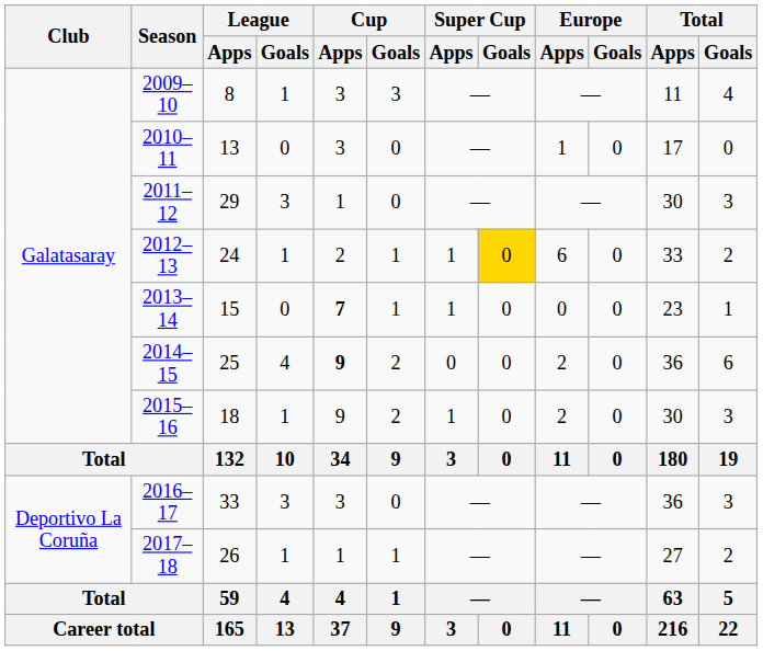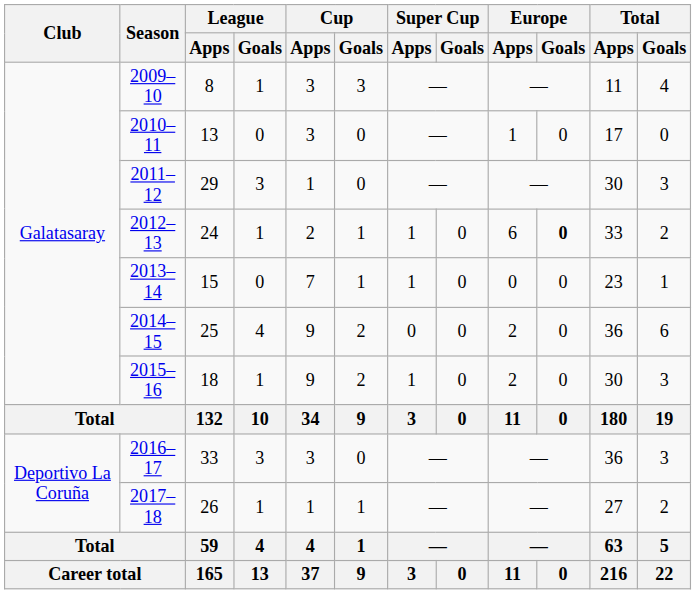2012–13 | Super Cup / Goals: gold background -> no background
2012–13 | Europe / Goals: normal -> bold
2013–14 | Cup / Apps: bold -> normal
2014–15 | Cup / Apps: bold -> normal
